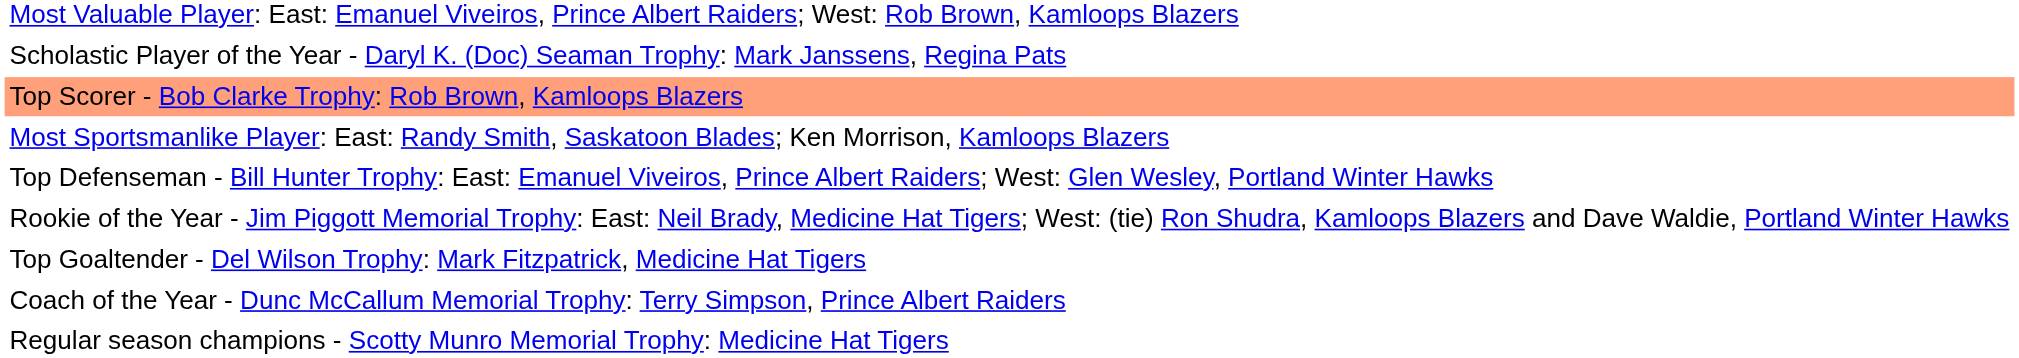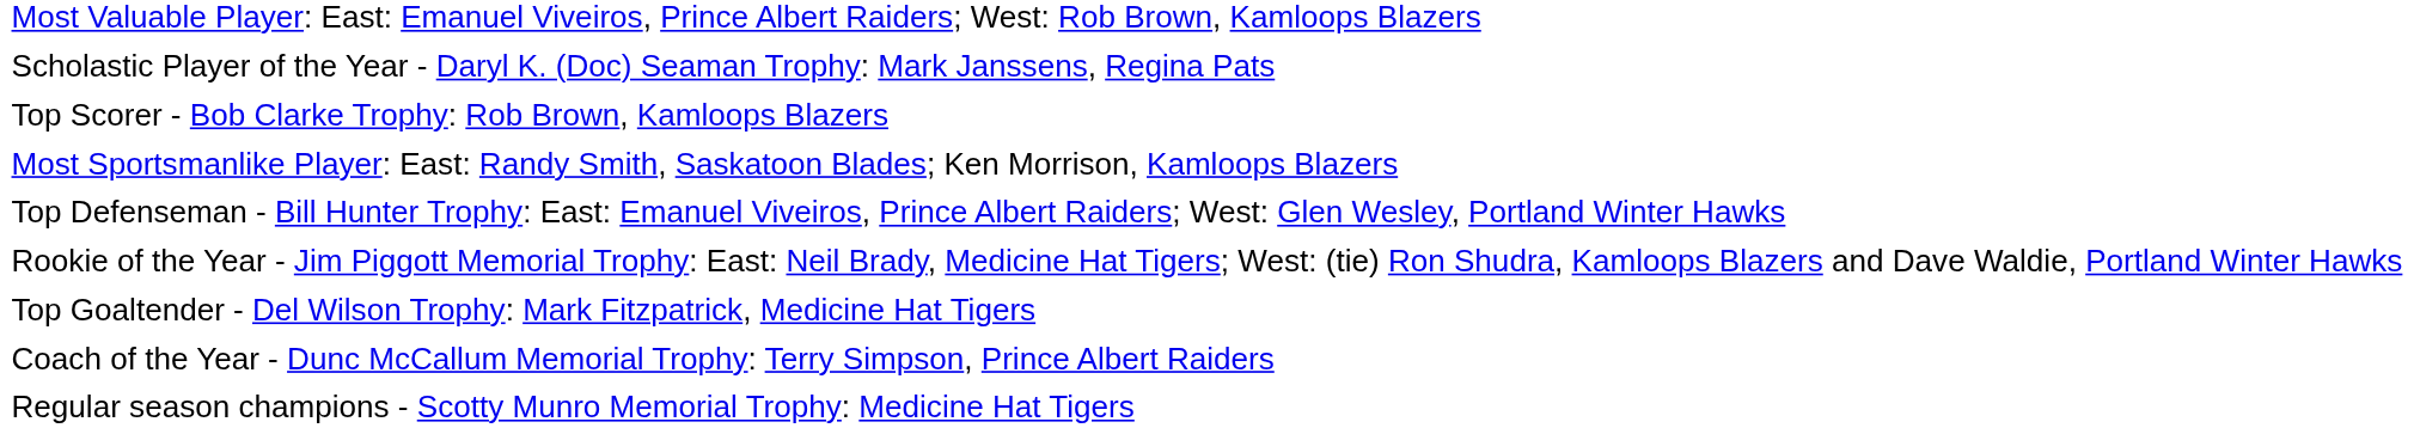row 3 | column 1: lightsalmon background -> no background
